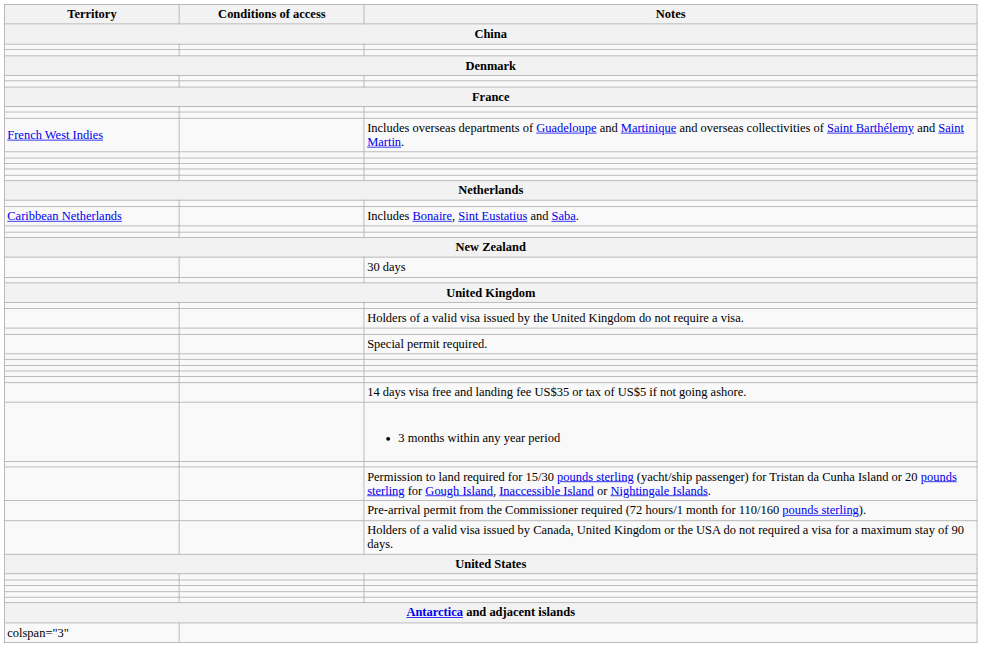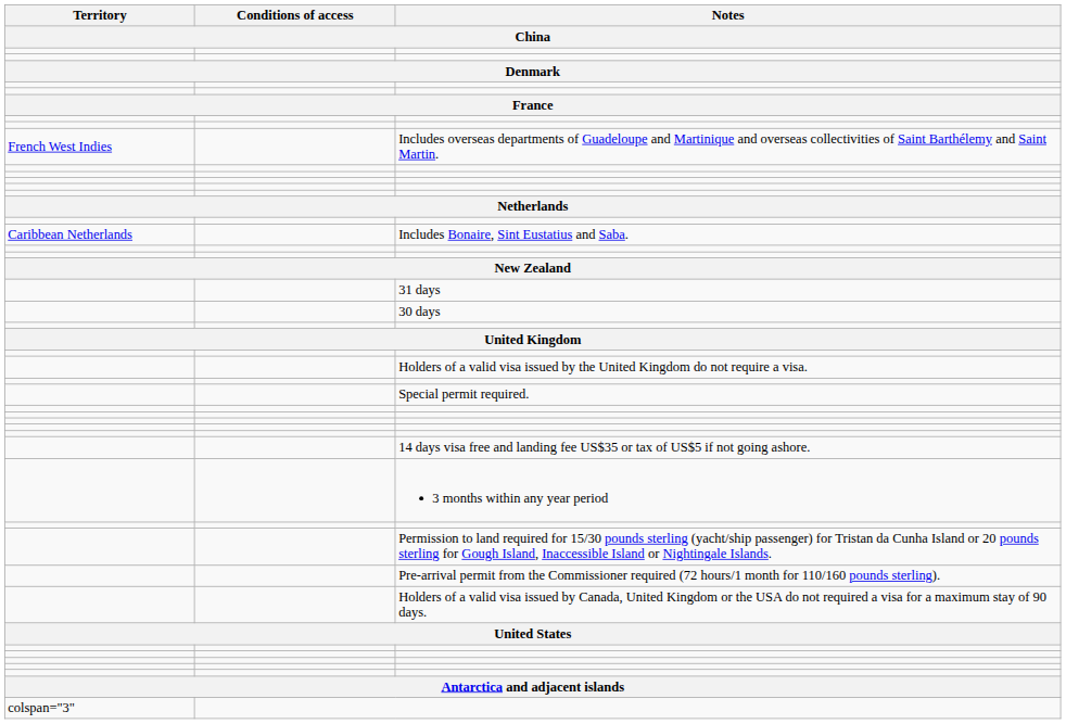+ row: 31 days
